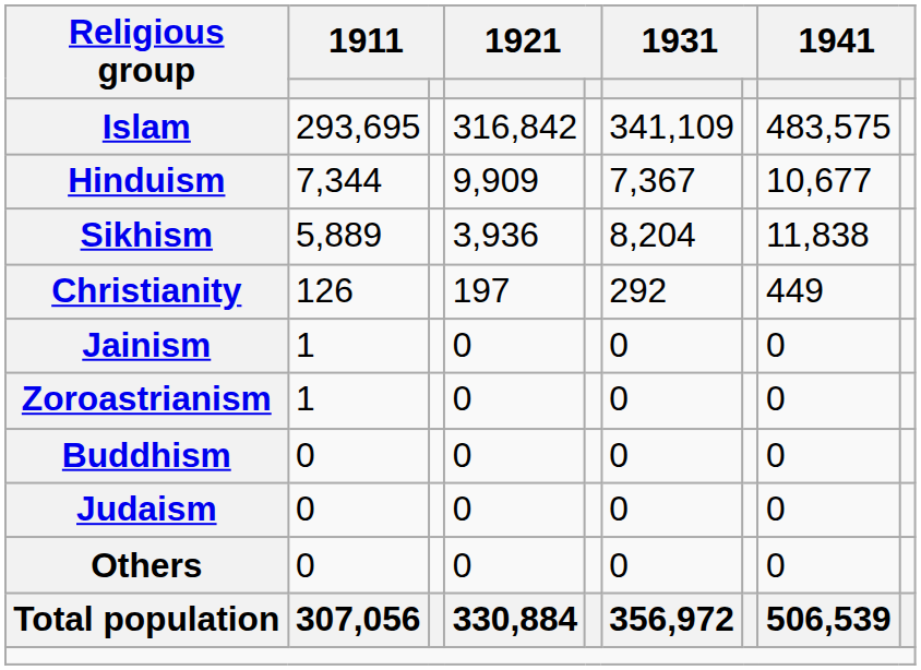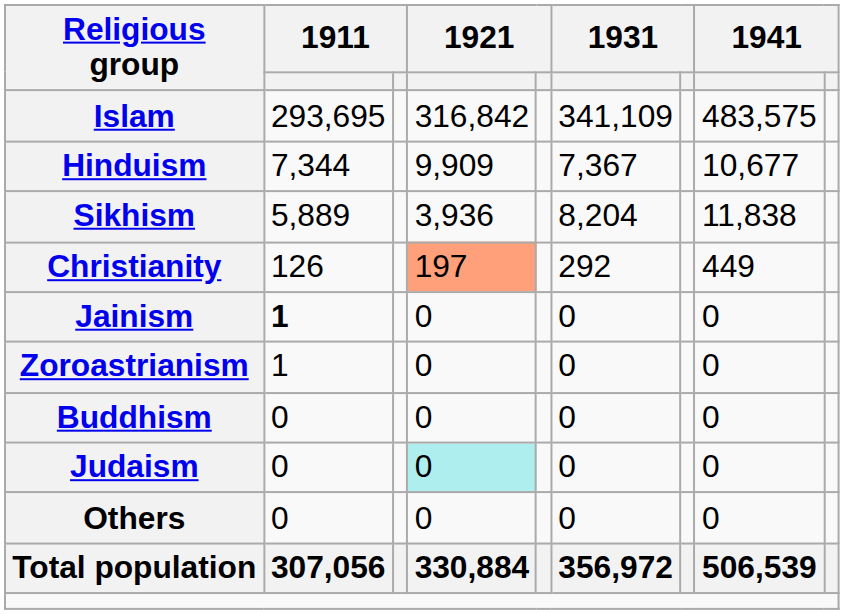Christianity | column 4: no background -> lightsalmon background
Jainism | column 2: normal -> bold
Judaism | column 4: no background -> paleturquoise background
